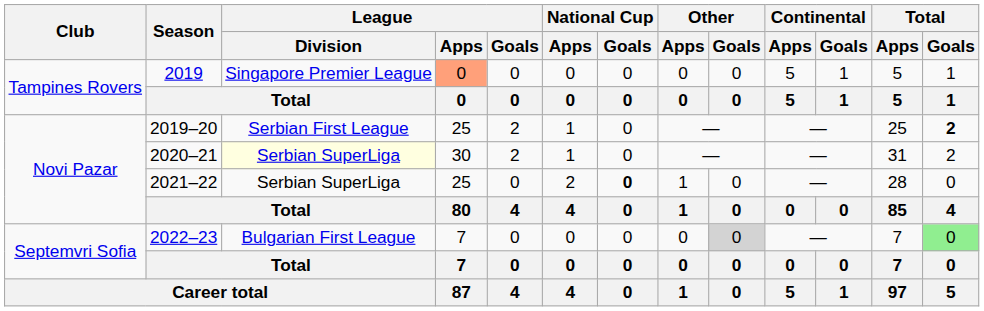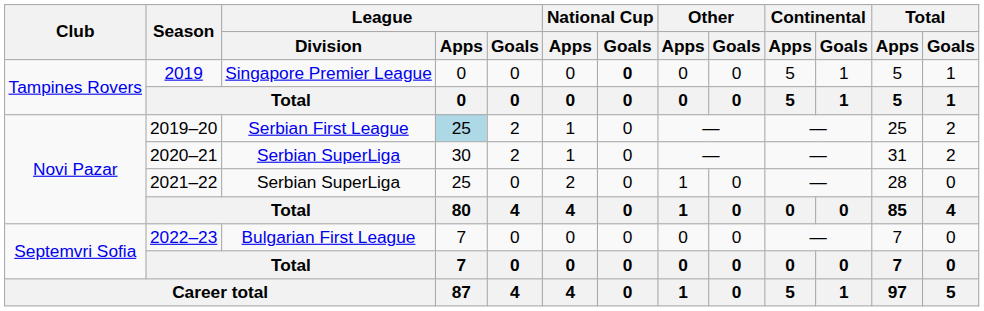2019 | League / Apps: lightsalmon background -> no background
2019 | National Cup / Goals: normal -> bold
2019–20 | League / Apps: no background -> lightblue background
2019–20 | Total / Goals: bold -> normal
2020–21 | League / Division: lightyellow background -> no background
2021–22 | National Cup / Goals: bold -> normal
2022–23 | Other / Goals: lightgrey background -> no background
2022–23 | Total / Goals: lightgreen background -> no background
